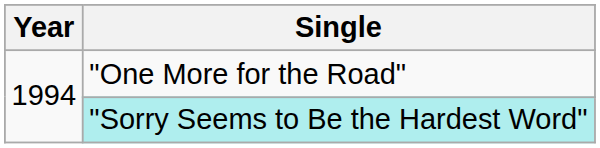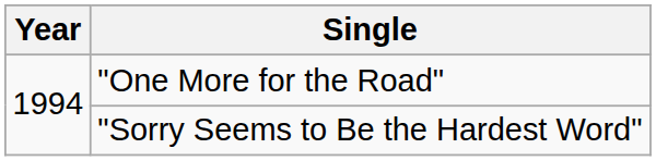"Sorry Seems to Be the Hardest Word" | Single: paleturquoise background -> no background
